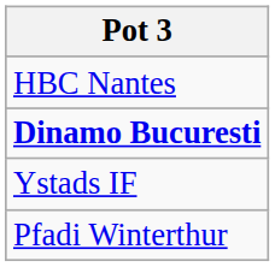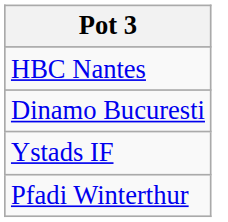row 3 | column 1: bold -> normal
